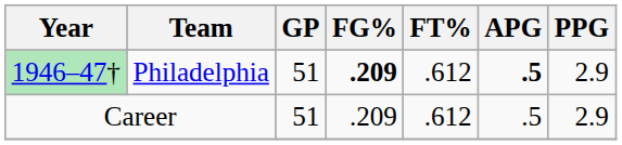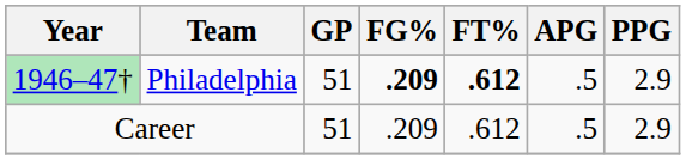1946–47† | FT%: normal -> bold
1946–47† | APG: bold -> normal
